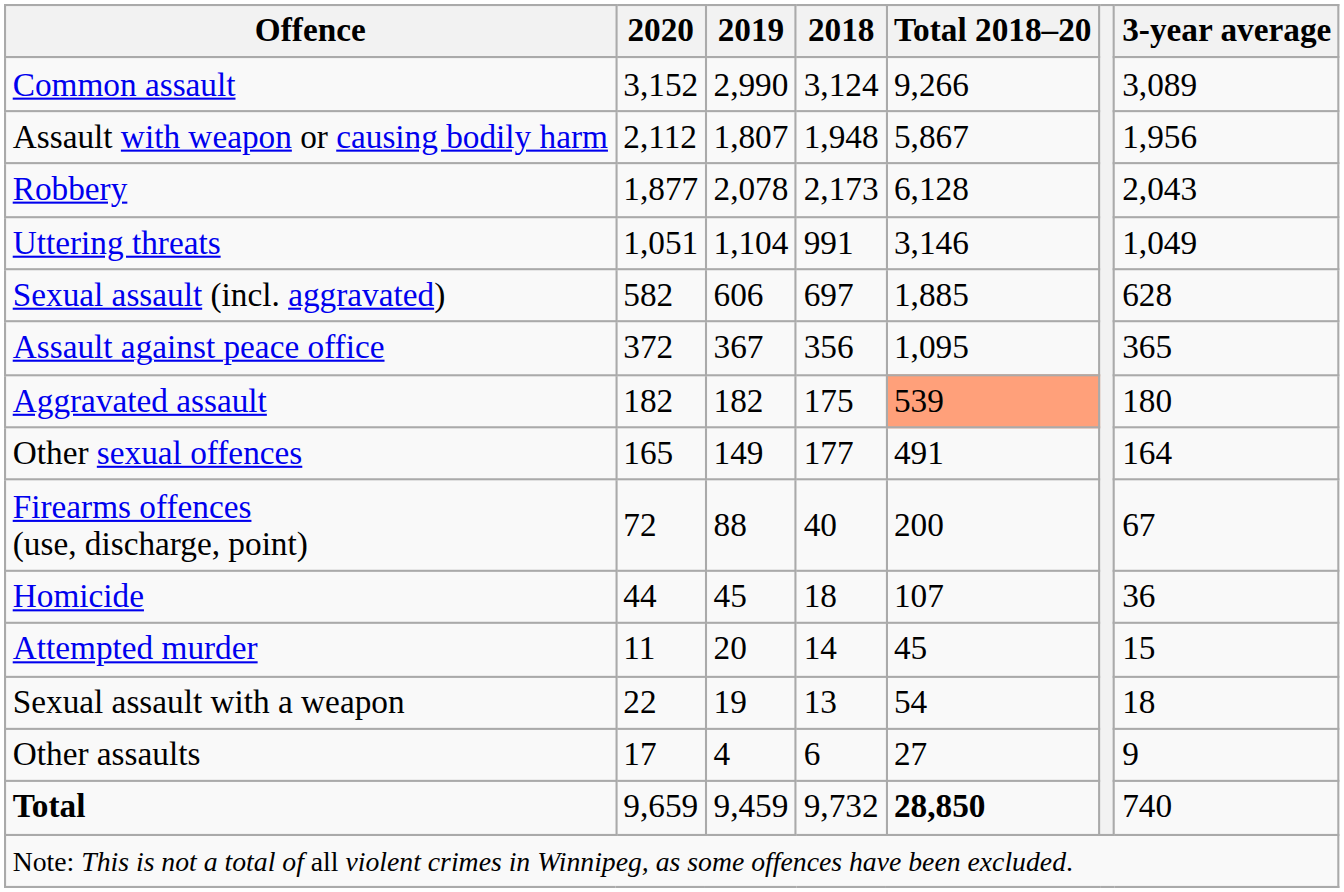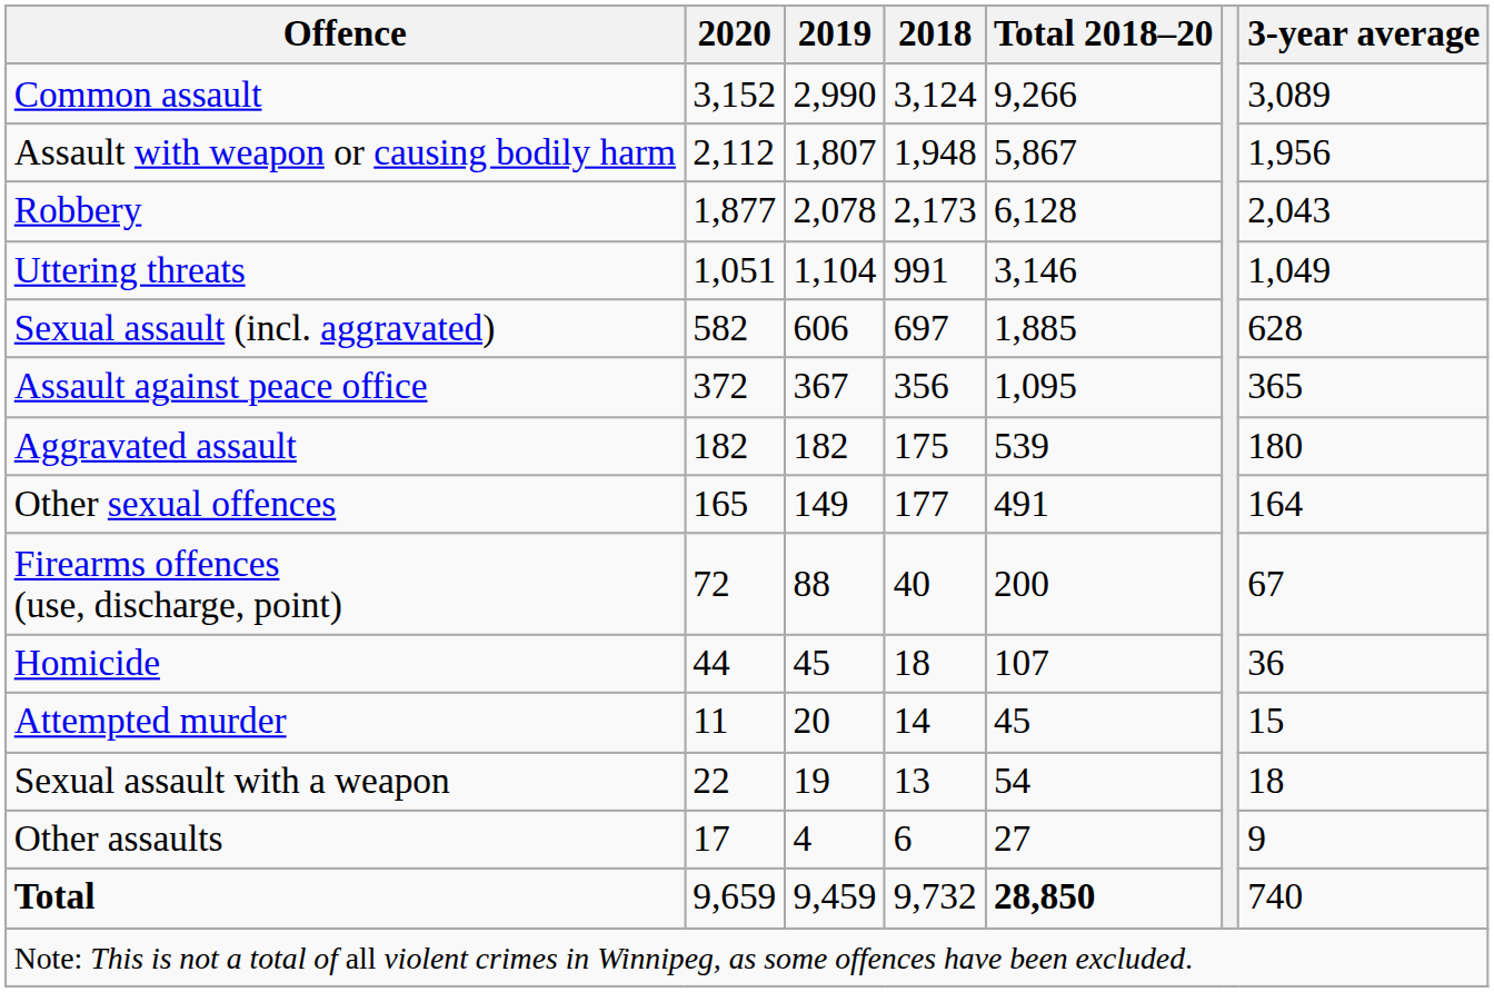Aggravated assault | Total 2018–20: lightsalmon background -> no background
